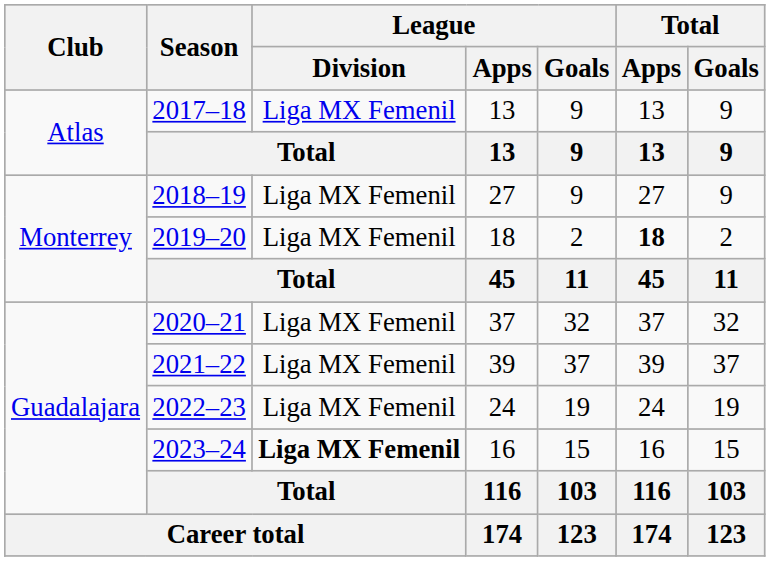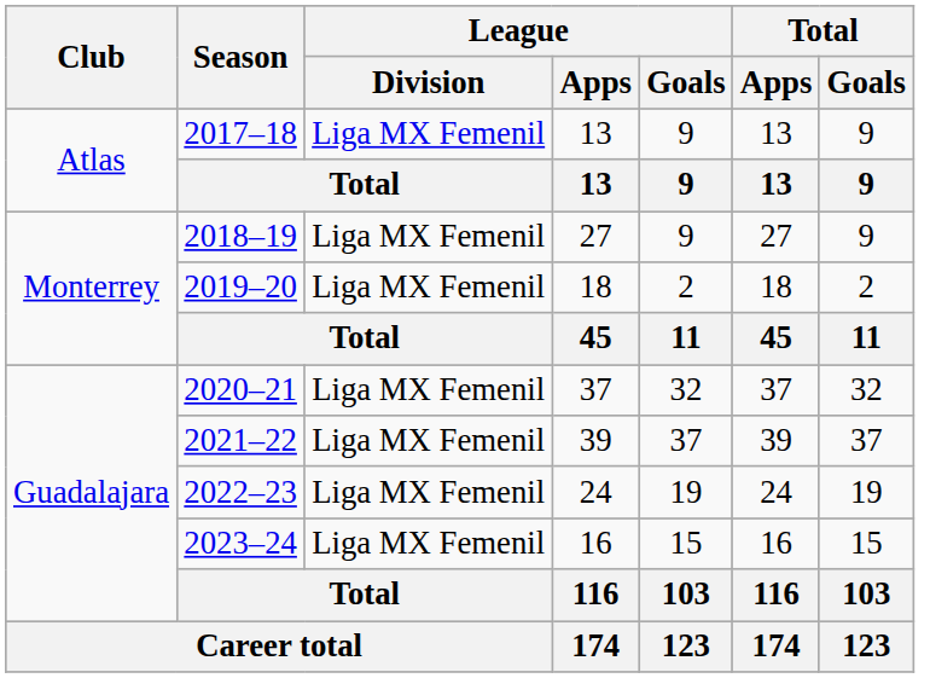2019–20 | Total / Apps: bold -> normal
2023–24 | League / Division: bold -> normal
